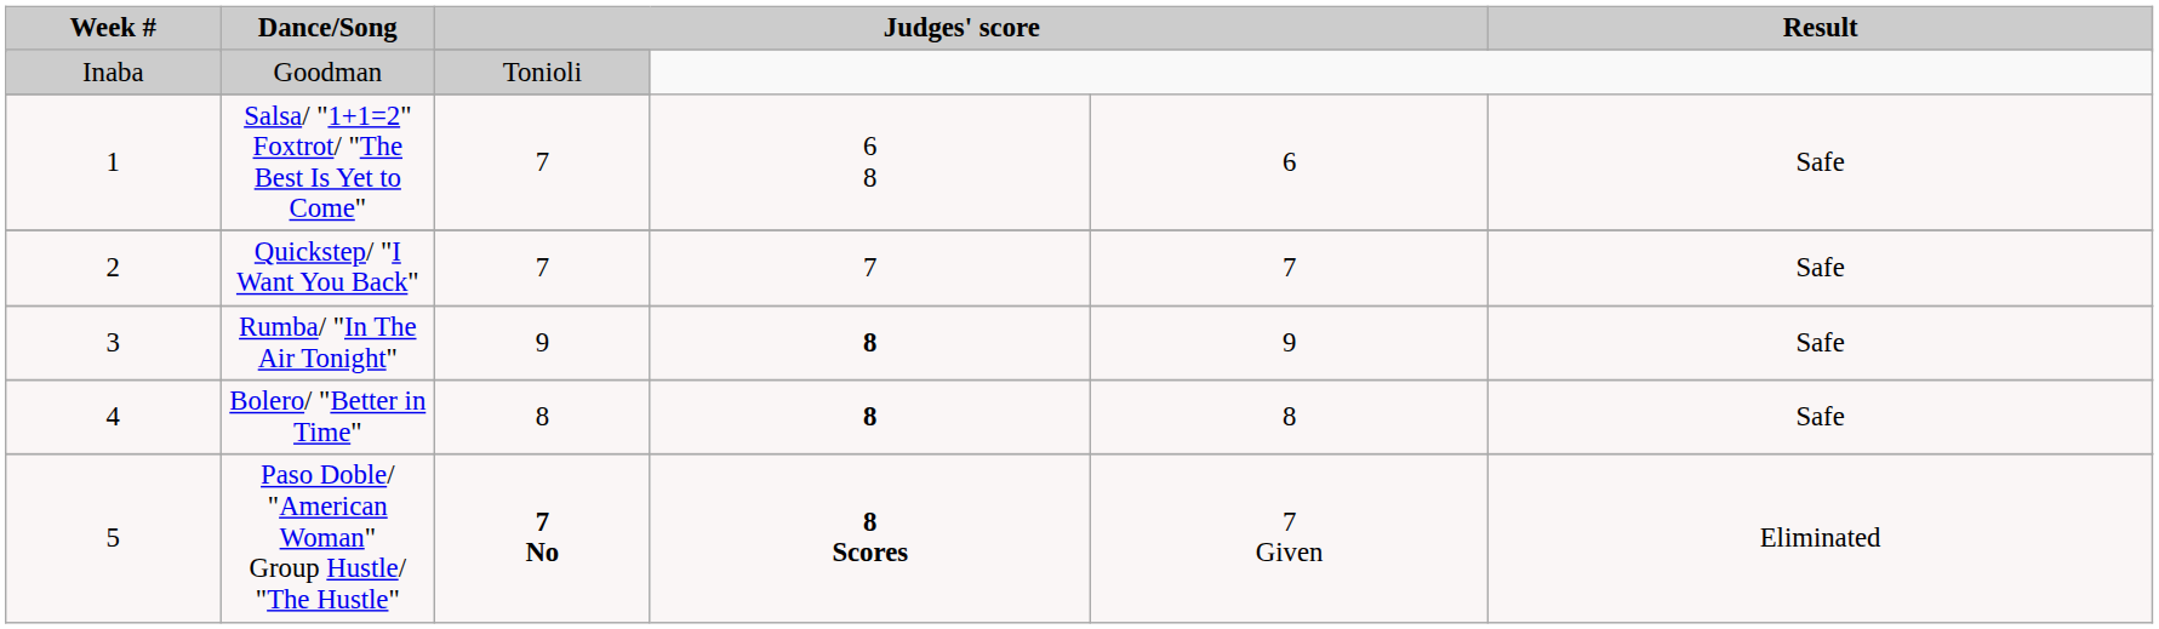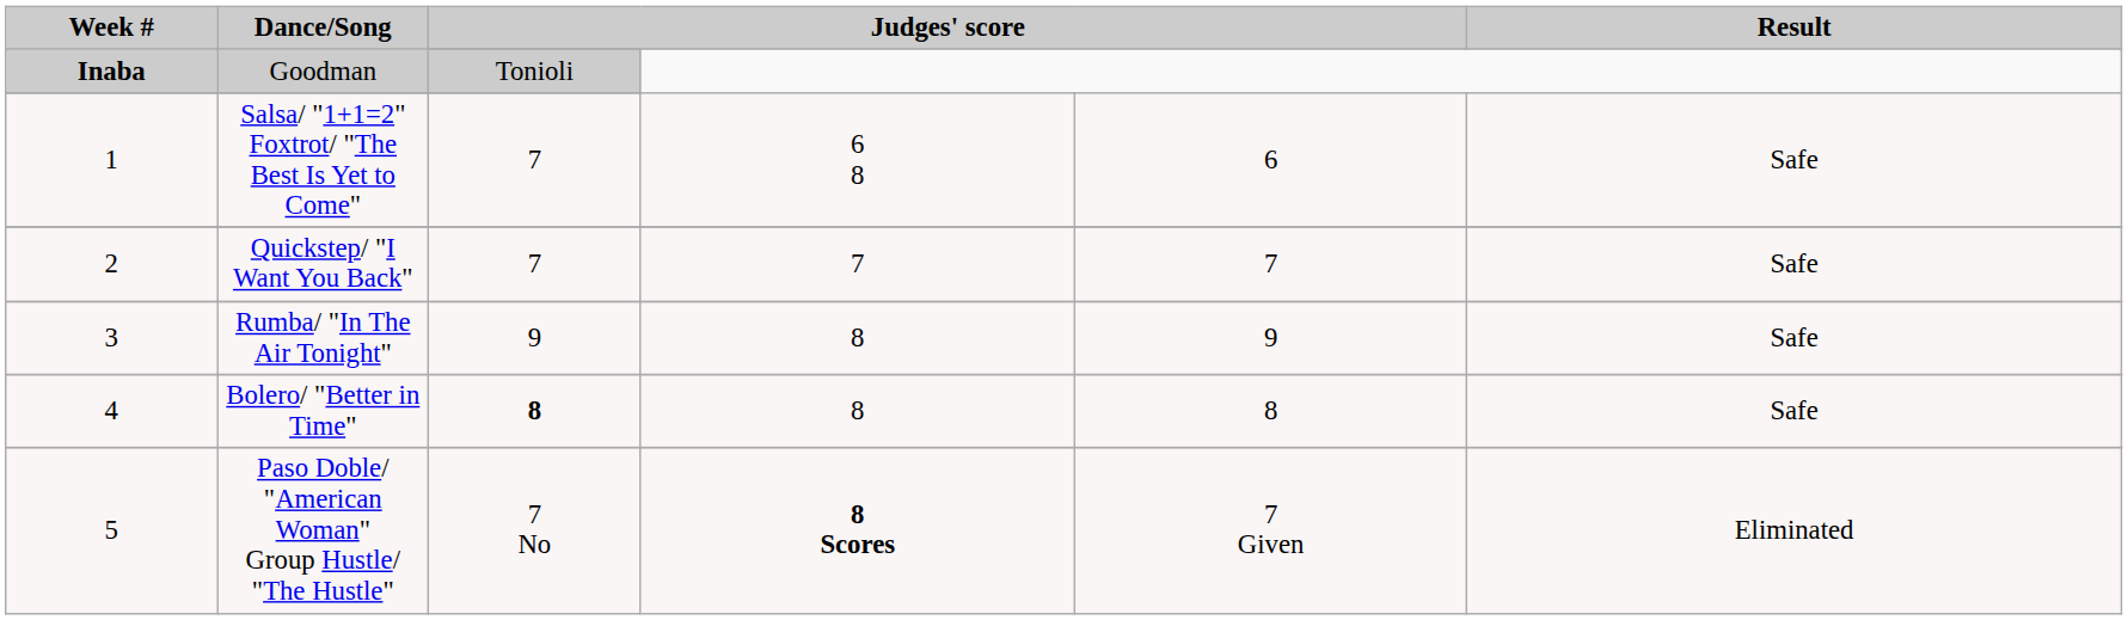Goodman | Week #: normal -> bold
Rumba/ "In The Air Tonight" | column 4: bold -> normal
Bolero/ "Better in Time" | column 3: normal -> bold
Bolero/ "Better in Time" | column 4: bold -> normal
Paso Doble/ "American Woman" Group Hustle/ "The Hustle" | column 3: bold -> normal
